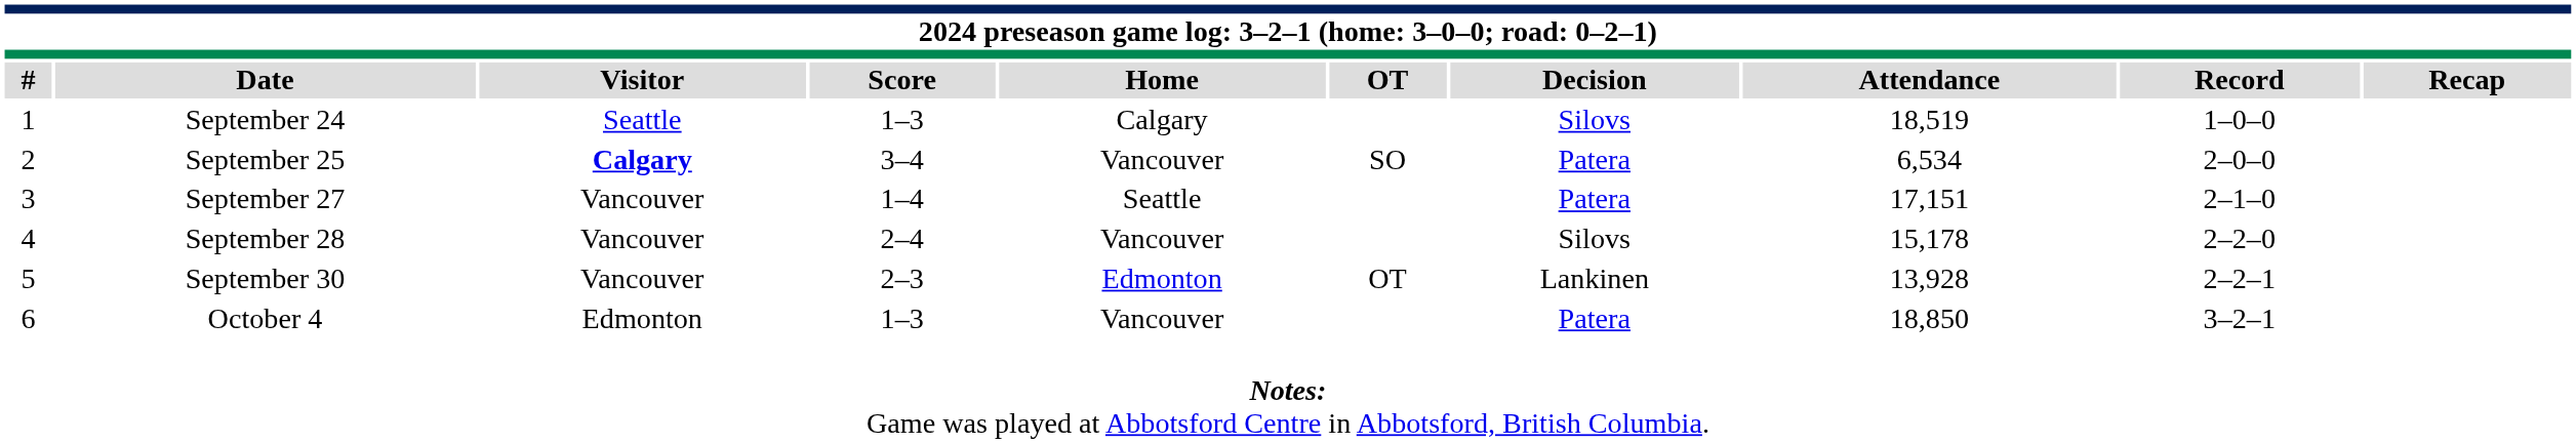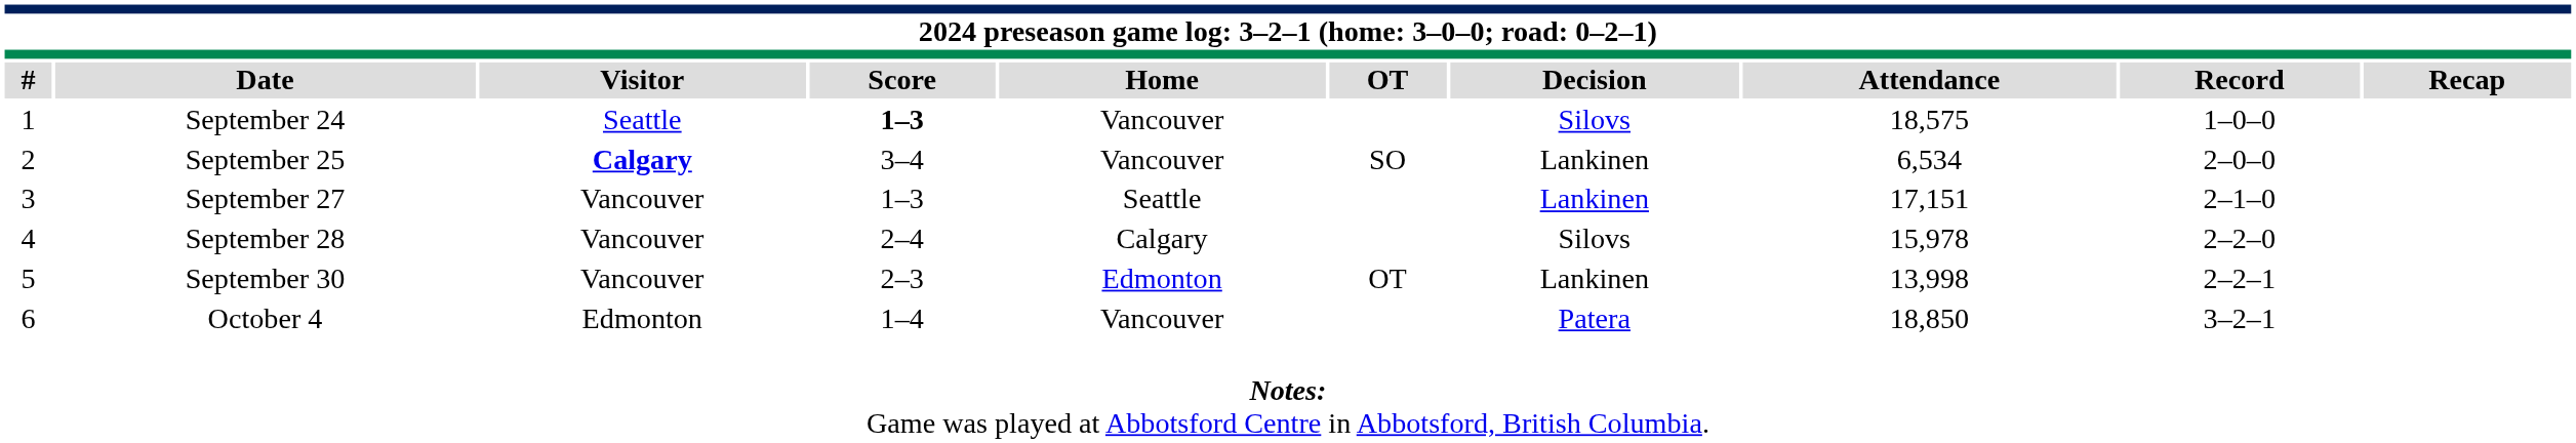September 24 | Score: normal -> bold
September 24 | Home: Calgary -> Vancouver
September 24 | Attendance: 18,519 -> 18,575
September 25 | Decision: Patera -> Lankinen
September 27 | Score: 1–4 -> 1–3
September 27 | Decision: Patera -> Lankinen
September 28 | Home: Vancouver -> Calgary
September 28 | Attendance: 15,178 -> 15,978
September 30 | Attendance: 13,928 -> 13,998
October 4 | Score: 1–3 -> 1–4
